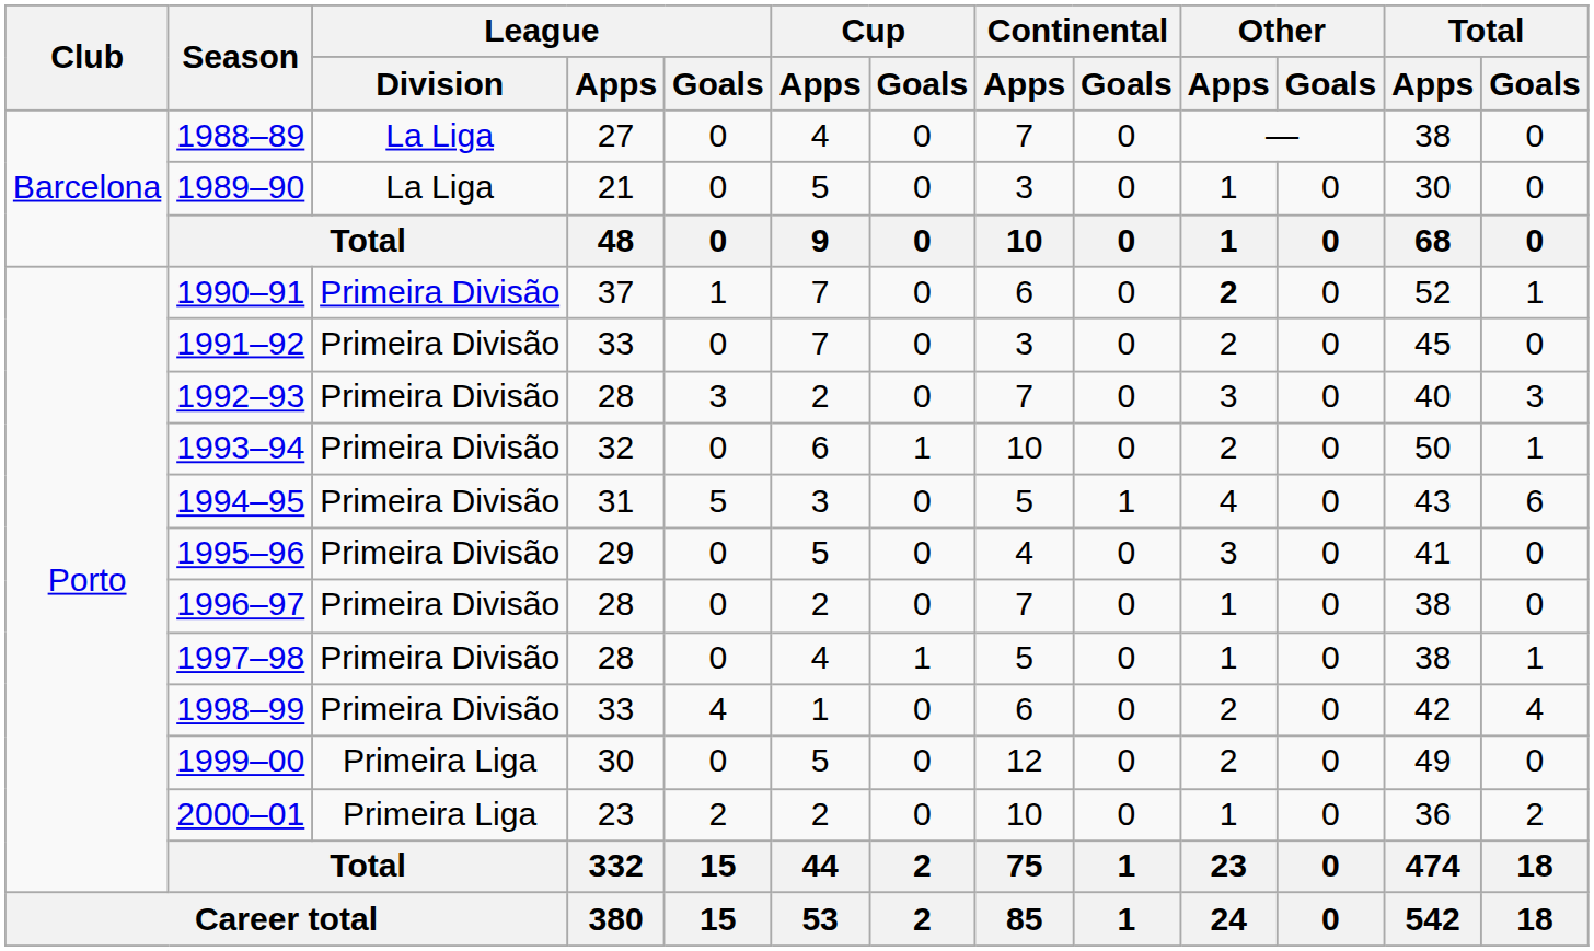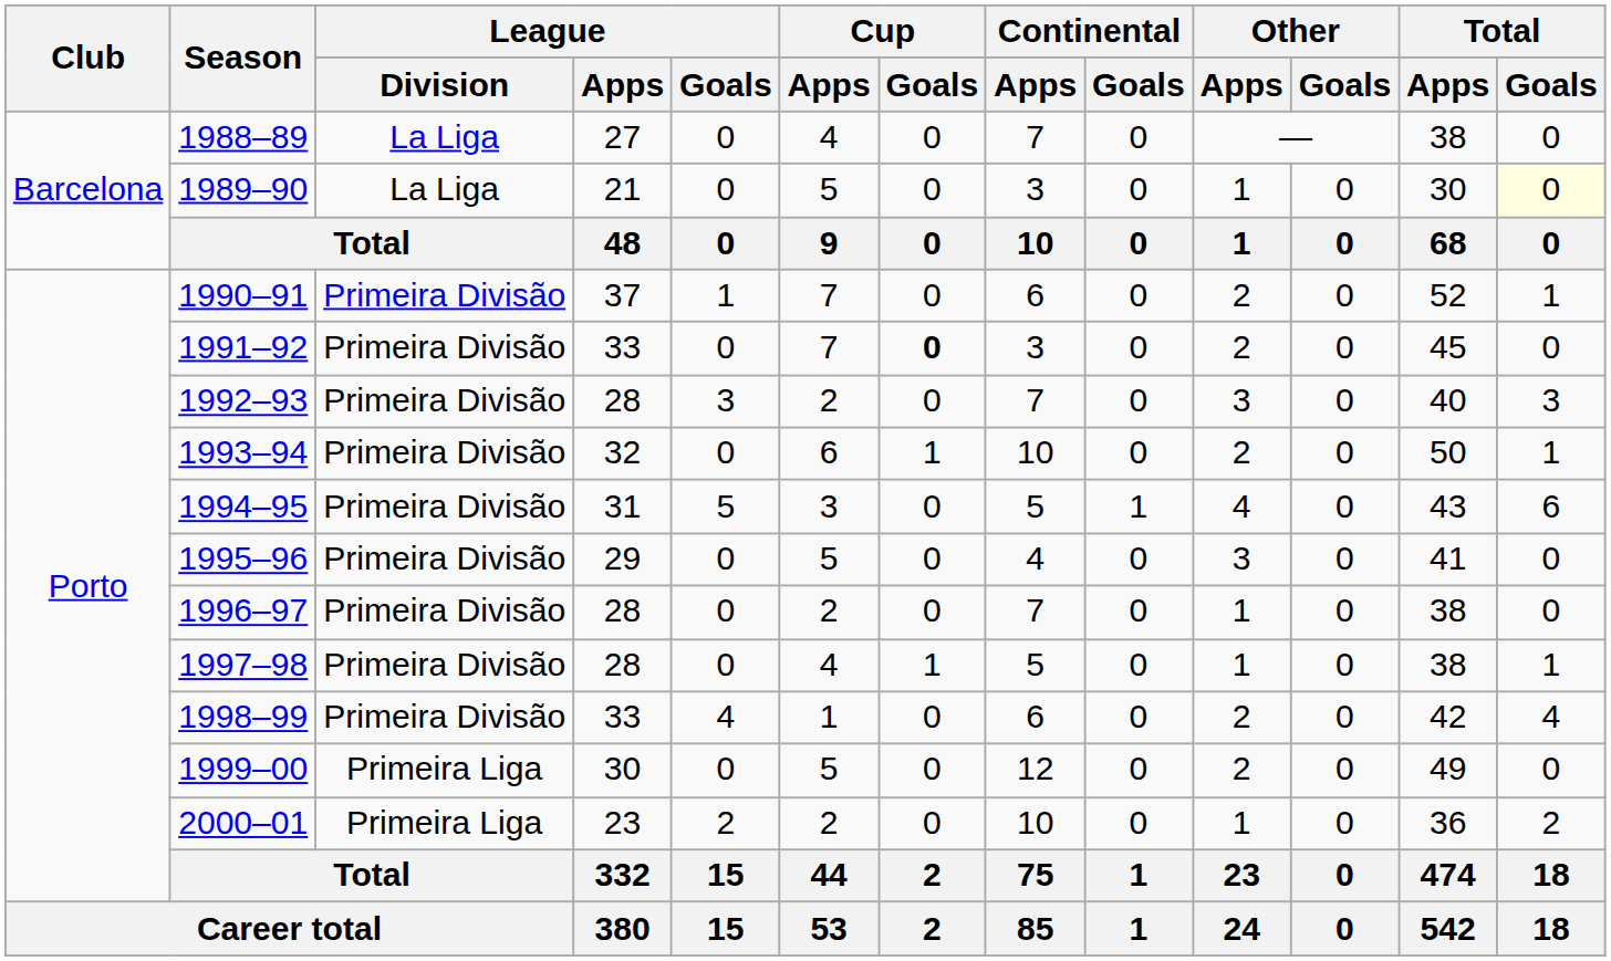1989–90 | Total / Goals: no background -> lightyellow background
1990–91 | Other / Apps: bold -> normal
1991–92 | Cup / Goals: normal -> bold
